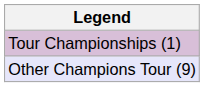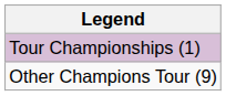row 3 | column 1: lavender background -> no background
